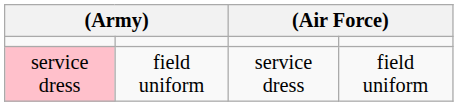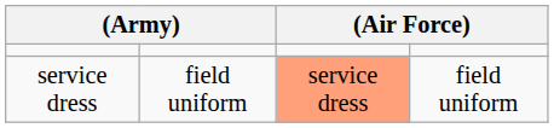row 3 | column 1: pink background -> no background
row 3 | column 3: no background -> lightsalmon background
